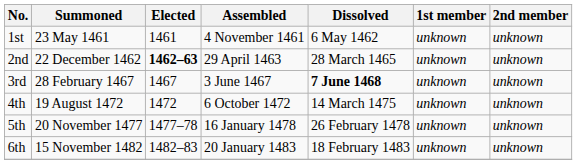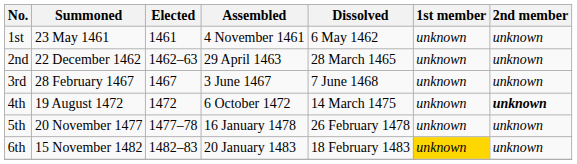2nd | Elected: bold -> normal
3rd | Dissolved: bold -> normal
4th | 2nd member: normal -> bold
6th | 1st member: no background -> gold background
